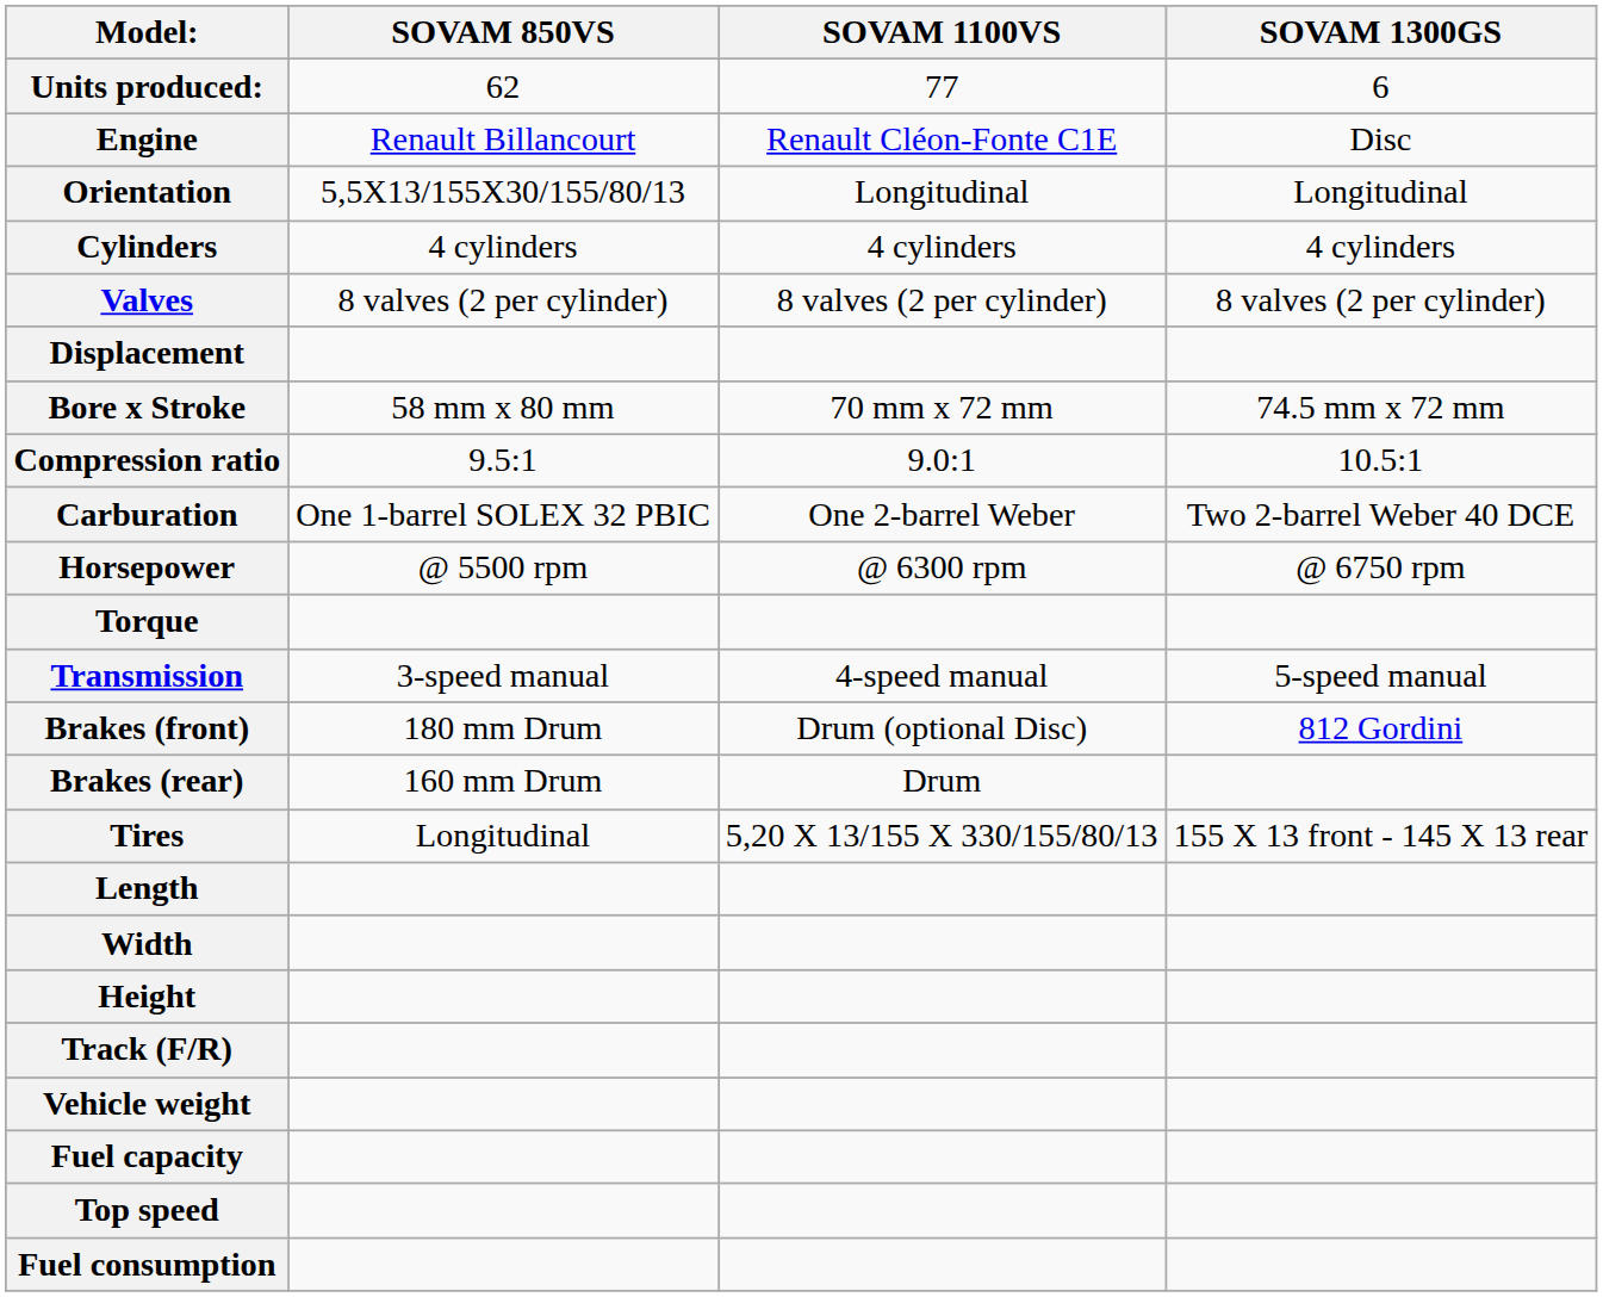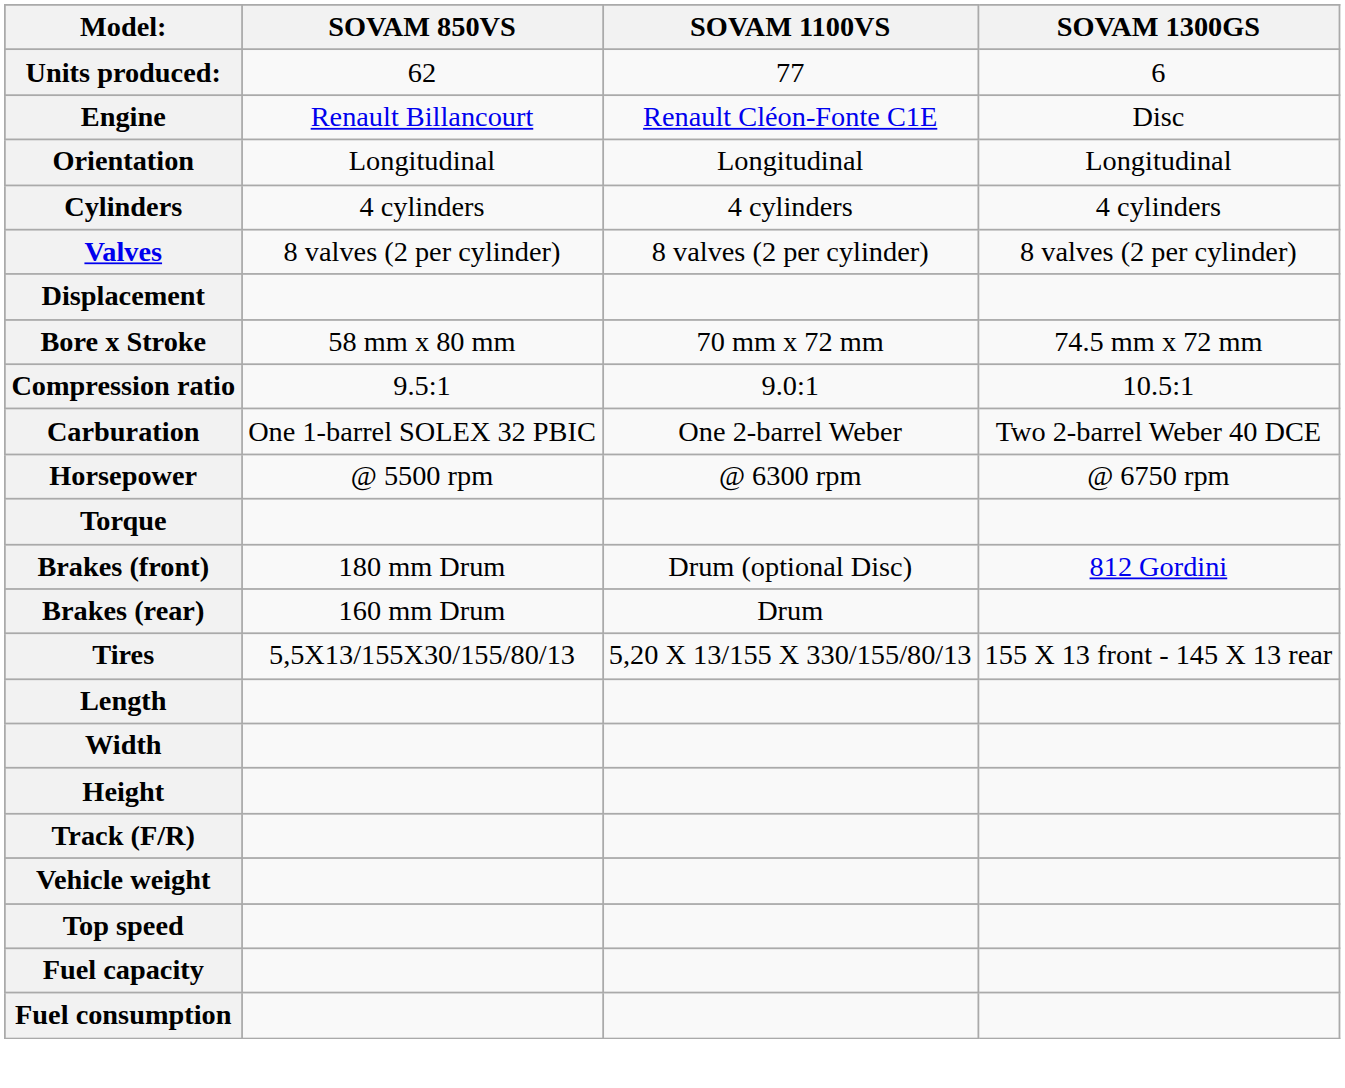Orientation | SOVAM 850VS: 5,5X13/155X30/155/80/13 -> Longitudinal
- row: Transmission | 3-speed manual | 4-speed manual | 5-speed manual
Tires | SOVAM 850VS: Longitudinal -> 5,5X13/155X30/155/80/13
rows swapped: Fuel capacity <-> Top speed
